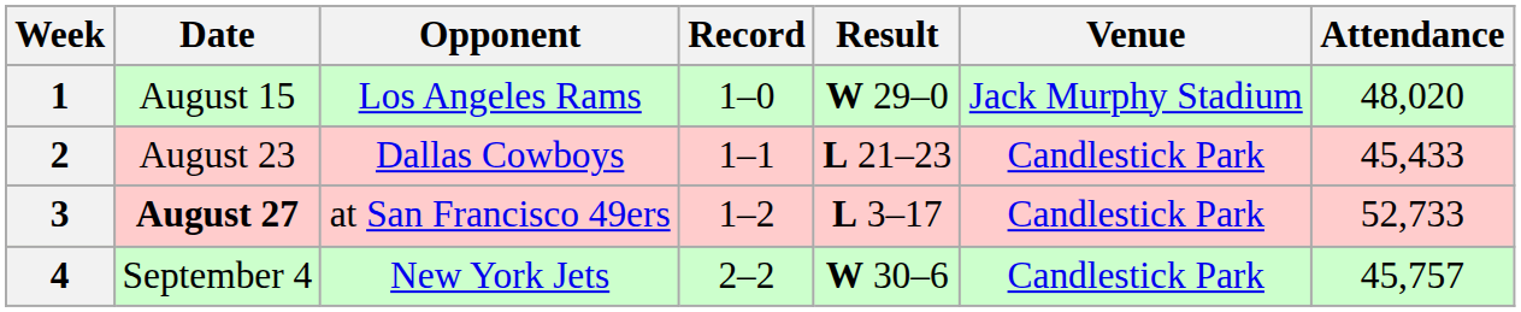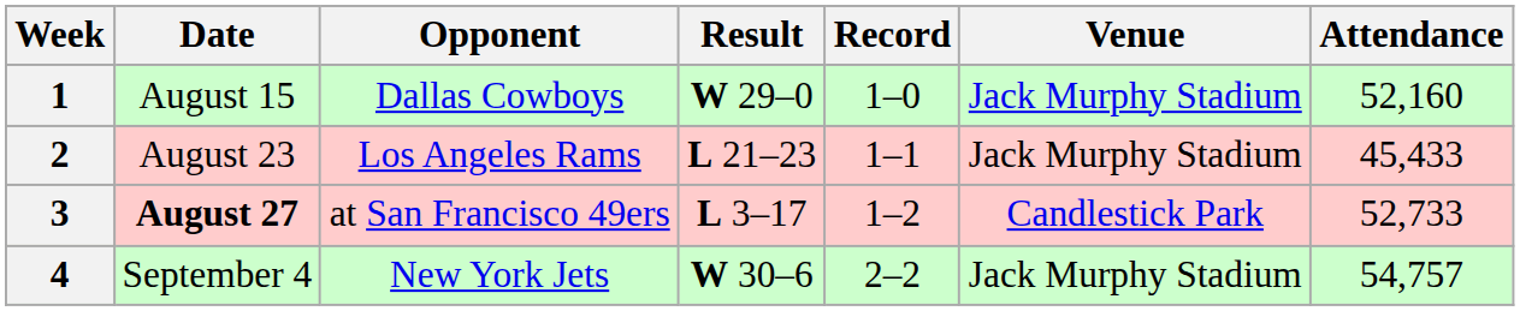columns swapped: Result <-> Record
1 | Opponent: Los Angeles Rams -> Dallas Cowboys
1 | Attendance: 48,020 -> 52,160
2 | Opponent: Dallas Cowboys -> Los Angeles Rams
2 | Venue: Candlestick Park -> Jack Murphy Stadium
4 | Venue: Candlestick Park -> Jack Murphy Stadium
4 | Attendance: 45,757 -> 54,757
